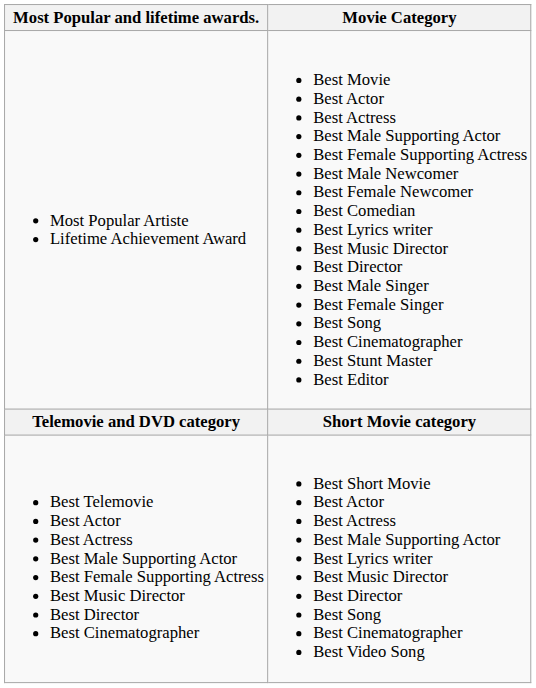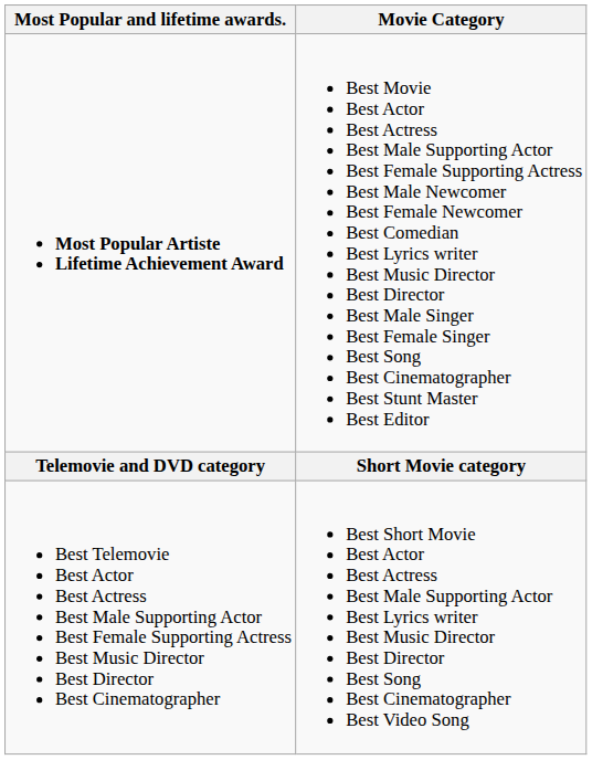Most Popular Artiste Lifetime Achievement Award | Most Popular and lifetime awards.: normal -> bold
